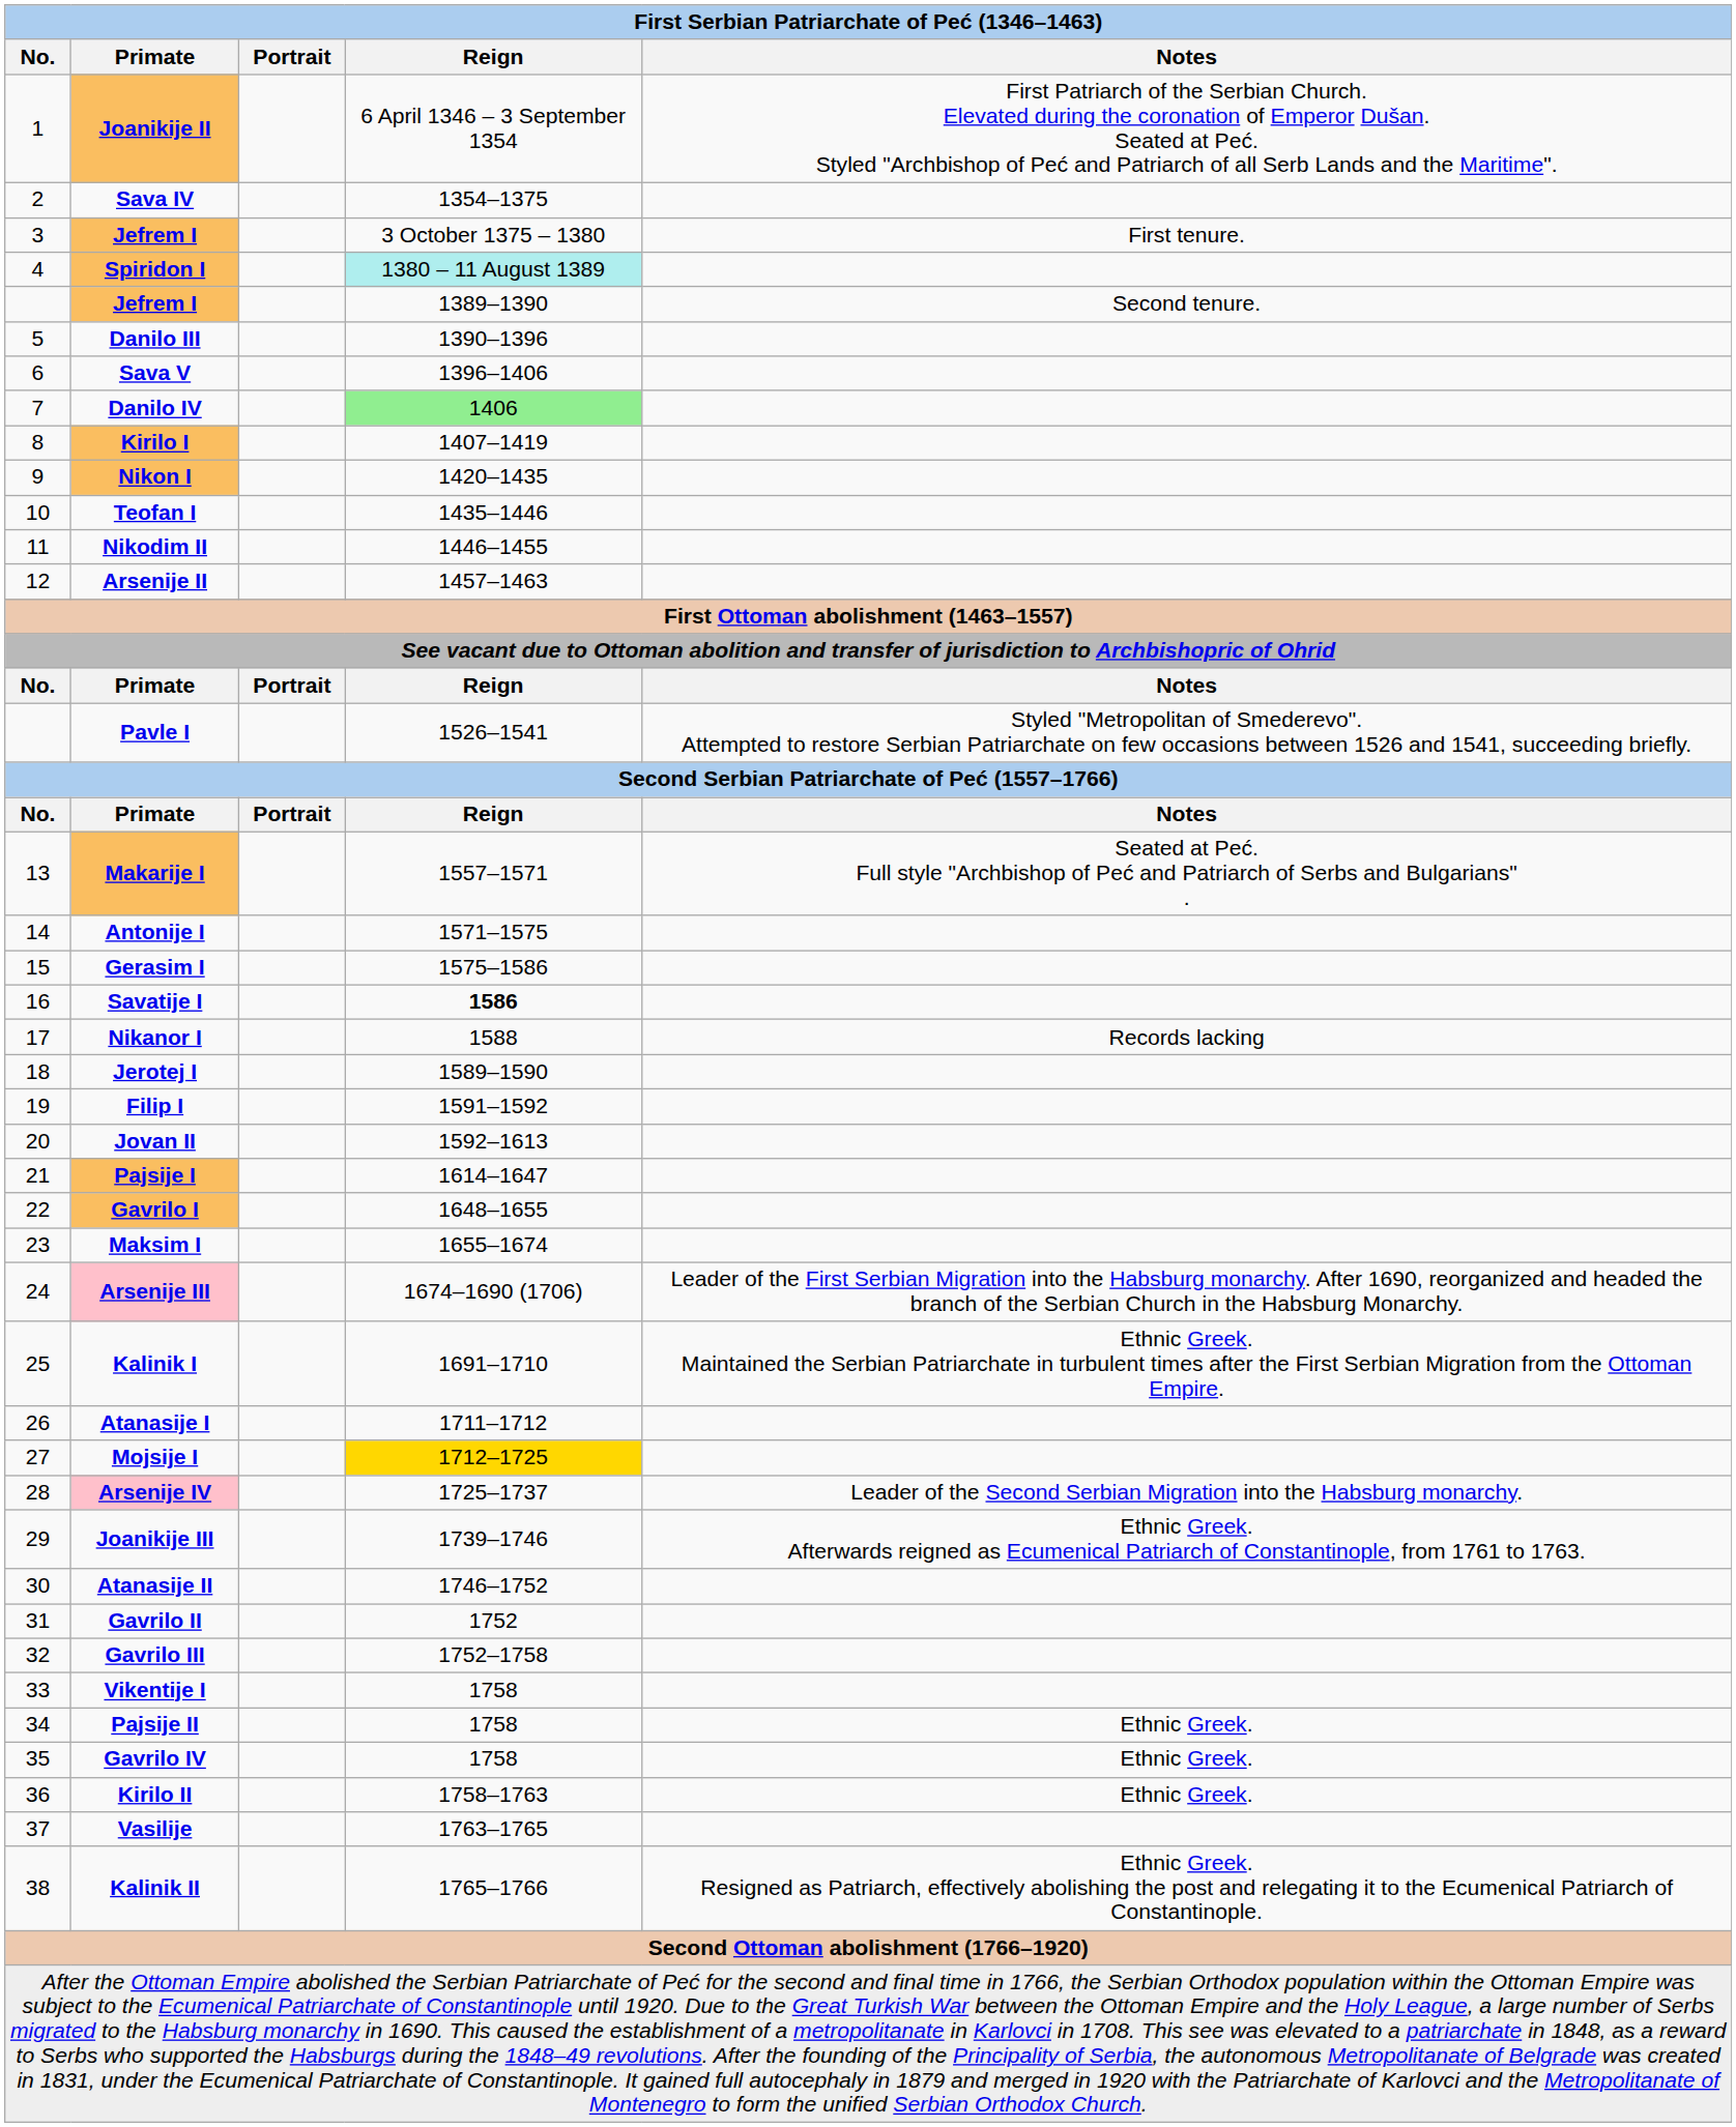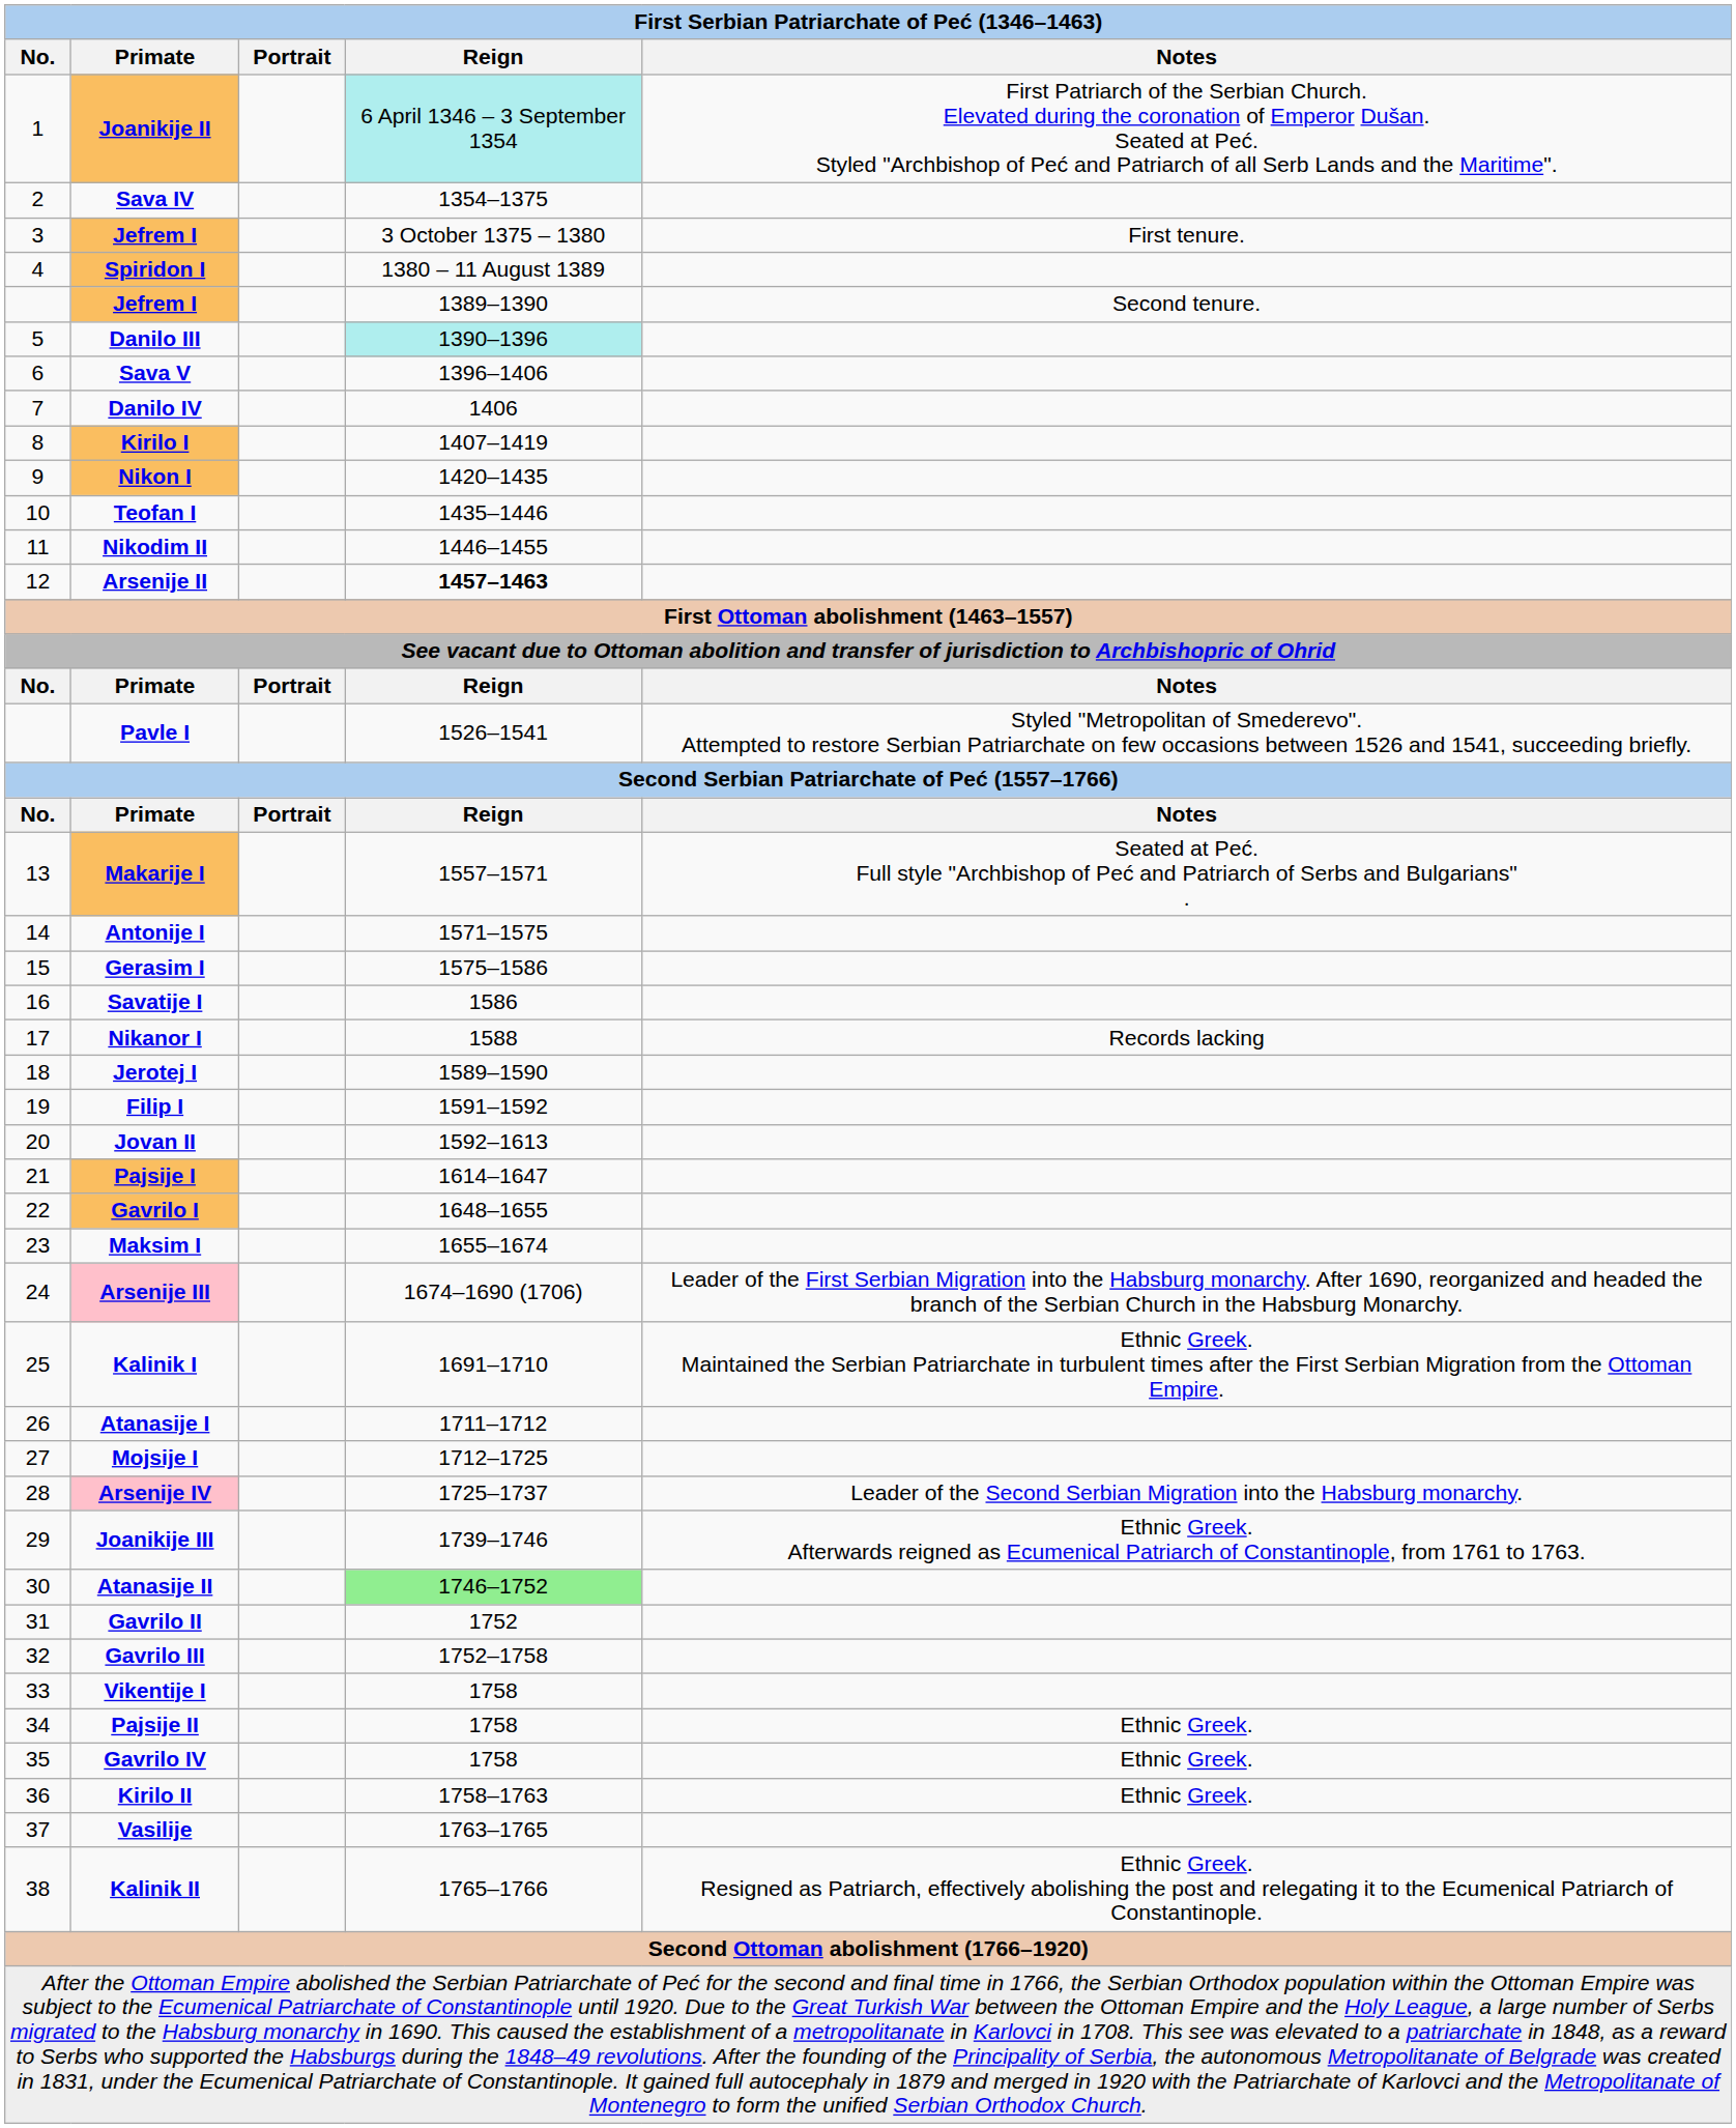Joanikije II | Reign: no background -> paleturquoise background
Spiridon I | Reign: paleturquoise background -> no background
Danilo III | Reign: no background -> paleturquoise background
Danilo IV | Reign: lightgreen background -> no background
Arsenije II | Reign: normal -> bold
Savatije I | Reign: bold -> normal
Mojsije I | Reign: gold background -> no background
Atanasije II | Reign: no background -> lightgreen background
